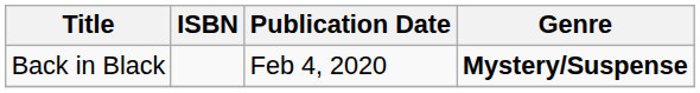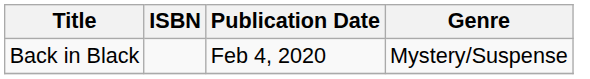Back in Black | Genre: bold -> normal
